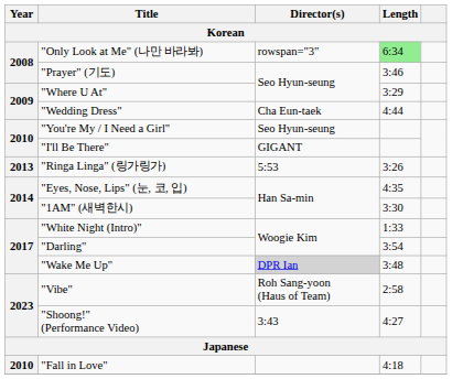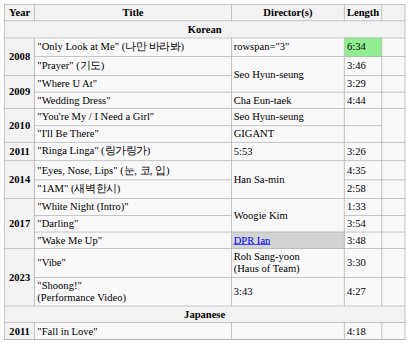"Ringa Linga" (링가링가) | Year: 2013 -> 2011
"1AM" (새벽한시) | Length: 3:30 -> 2:58
"Vibe" | Length: 2:58 -> 3:30
"Fall in Love" | Year: 2010 -> 2011
